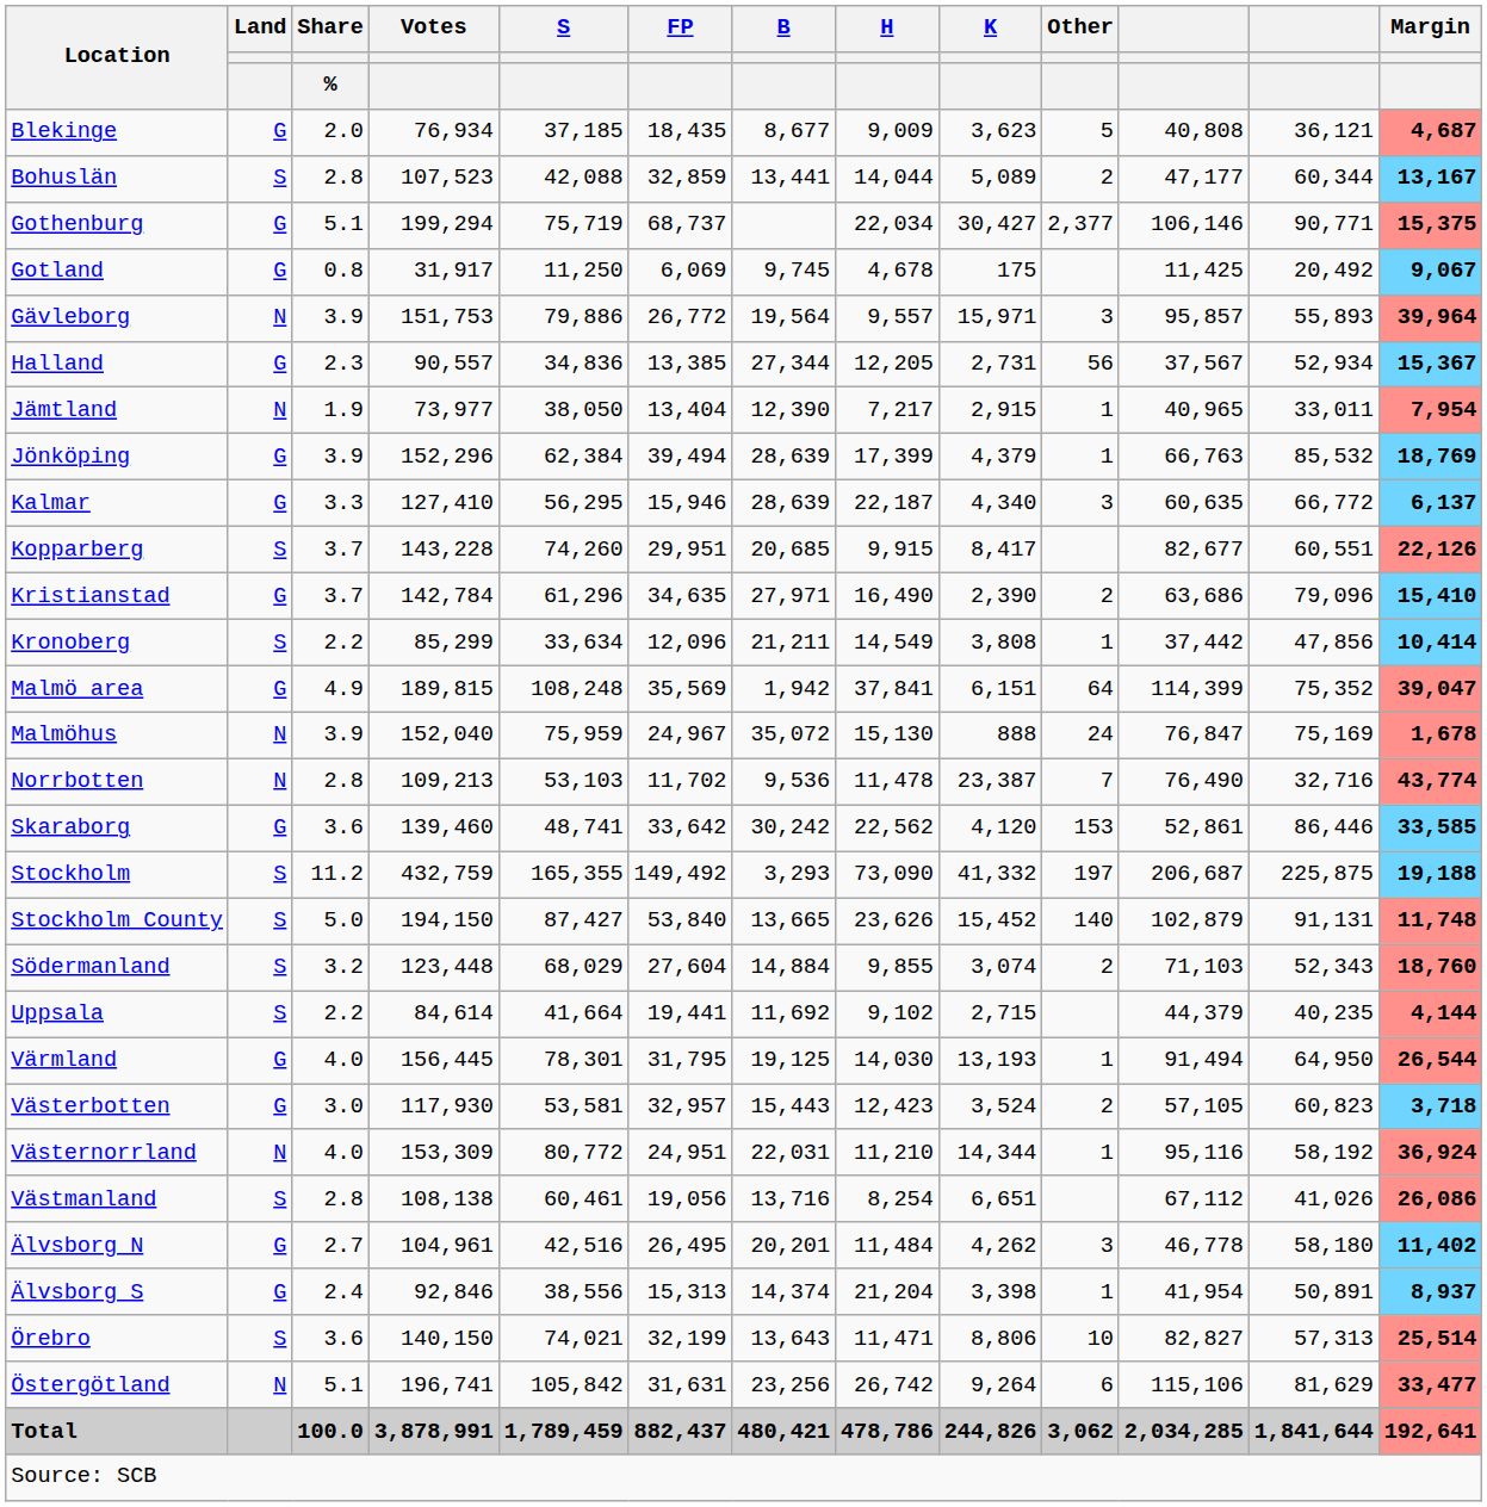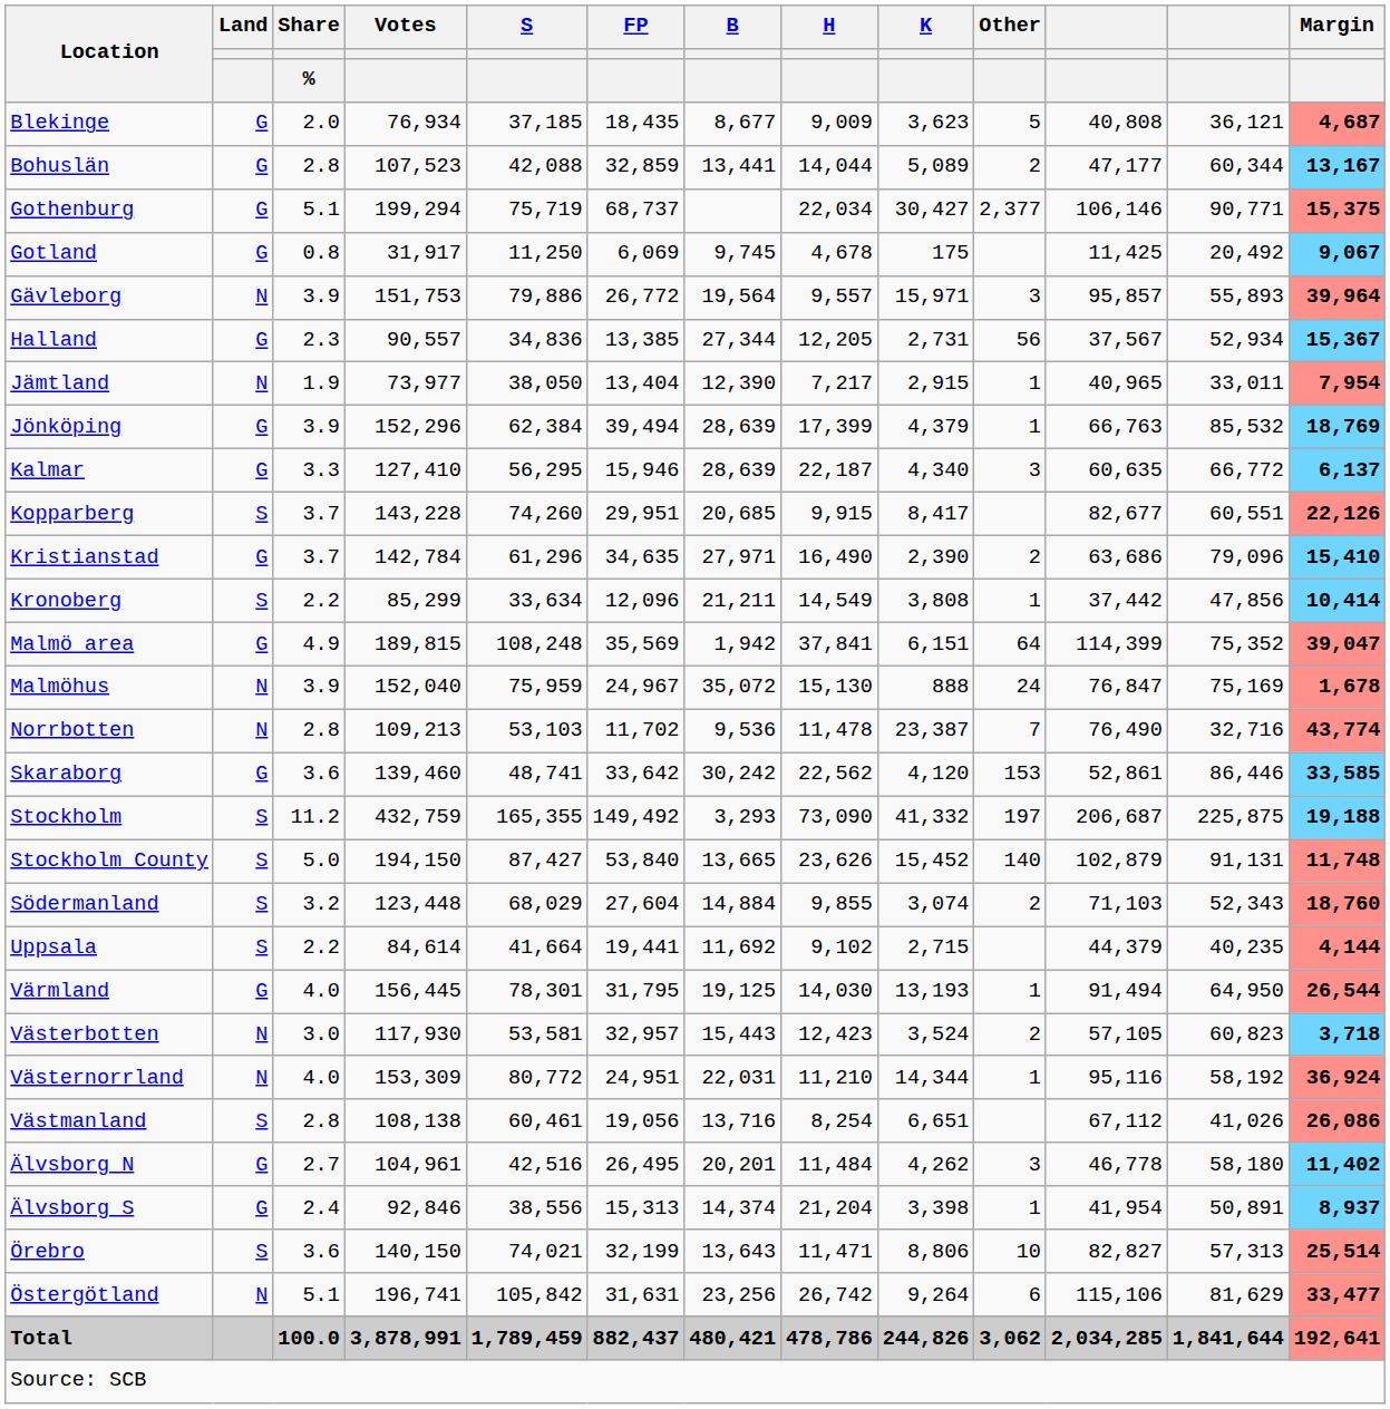Bohuslän | Land: S -> G
Västerbotten | Land: G -> N
